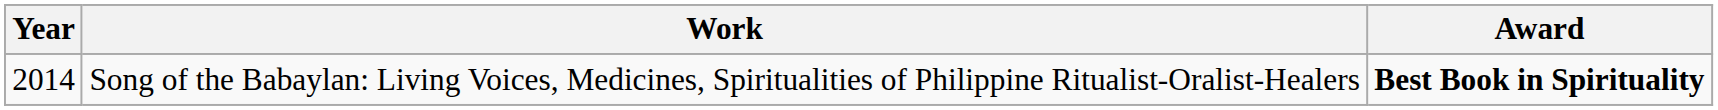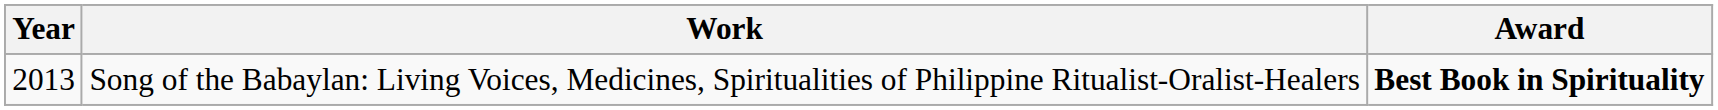row 2 | Year: 2014 -> 2013
